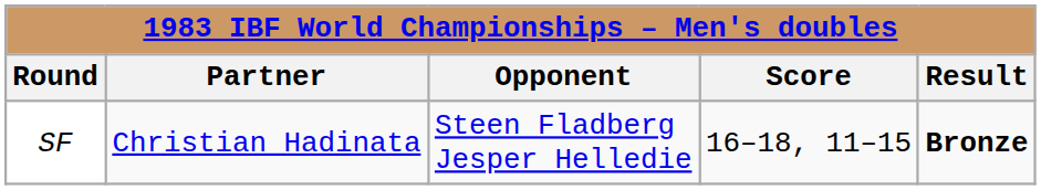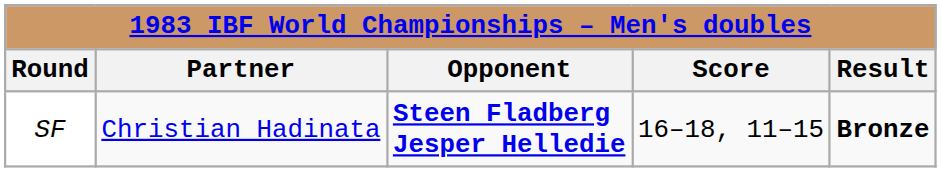SF | Opponent: normal -> bold
